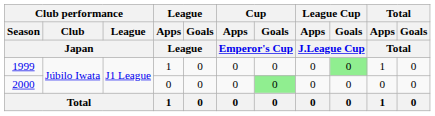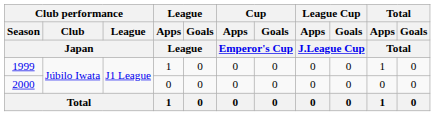1999 | League Cup / Goals / J.League Cup: lightgreen background -> no background
2000 | Cup / Goals / Emperor's Cup: lightgreen background -> no background
